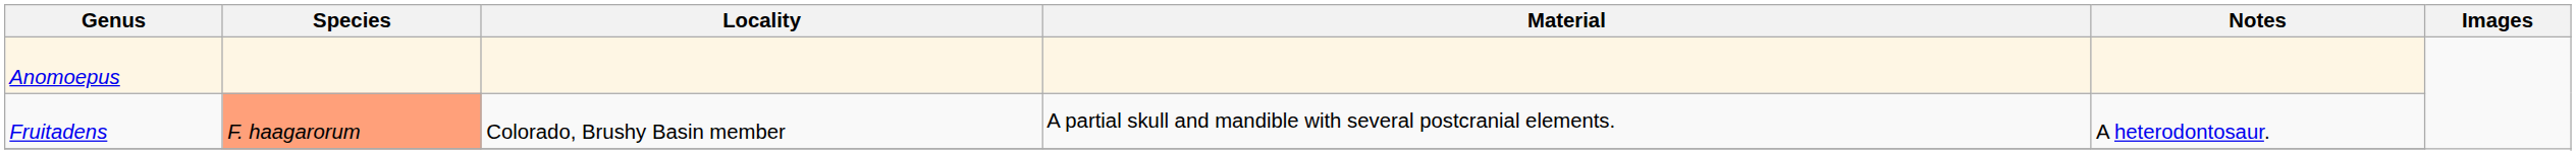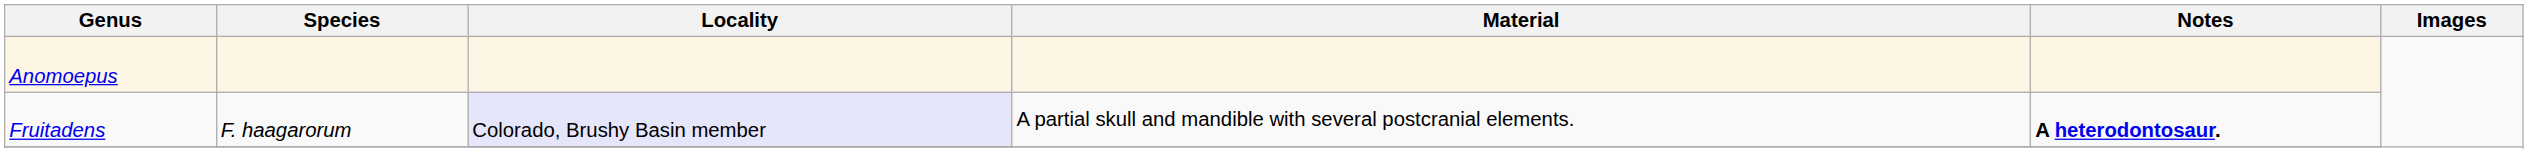Fruitadens | Species: lightsalmon background -> no background
Fruitadens | Locality: no background -> lavender background
Fruitadens | Notes: normal -> bold
